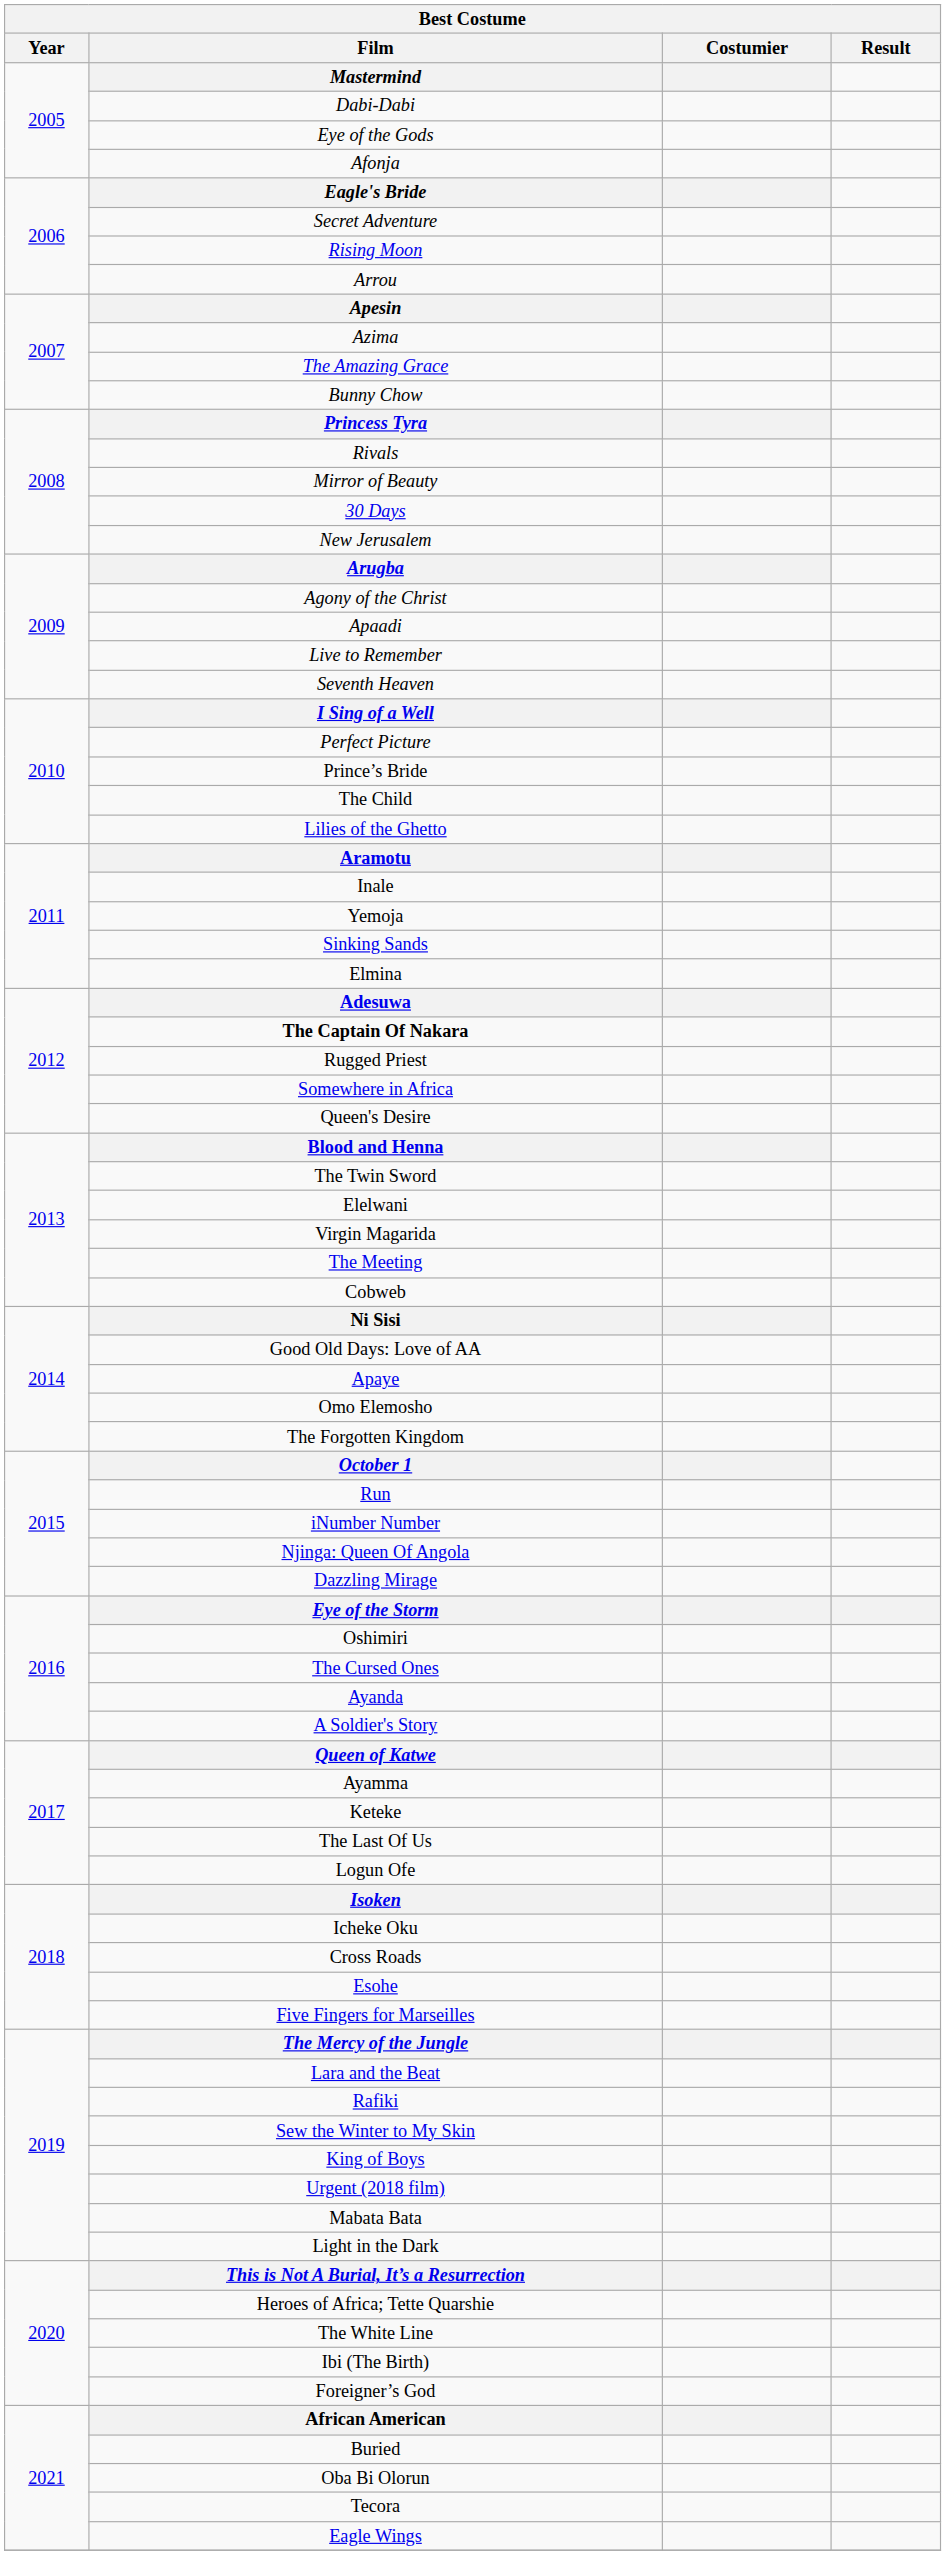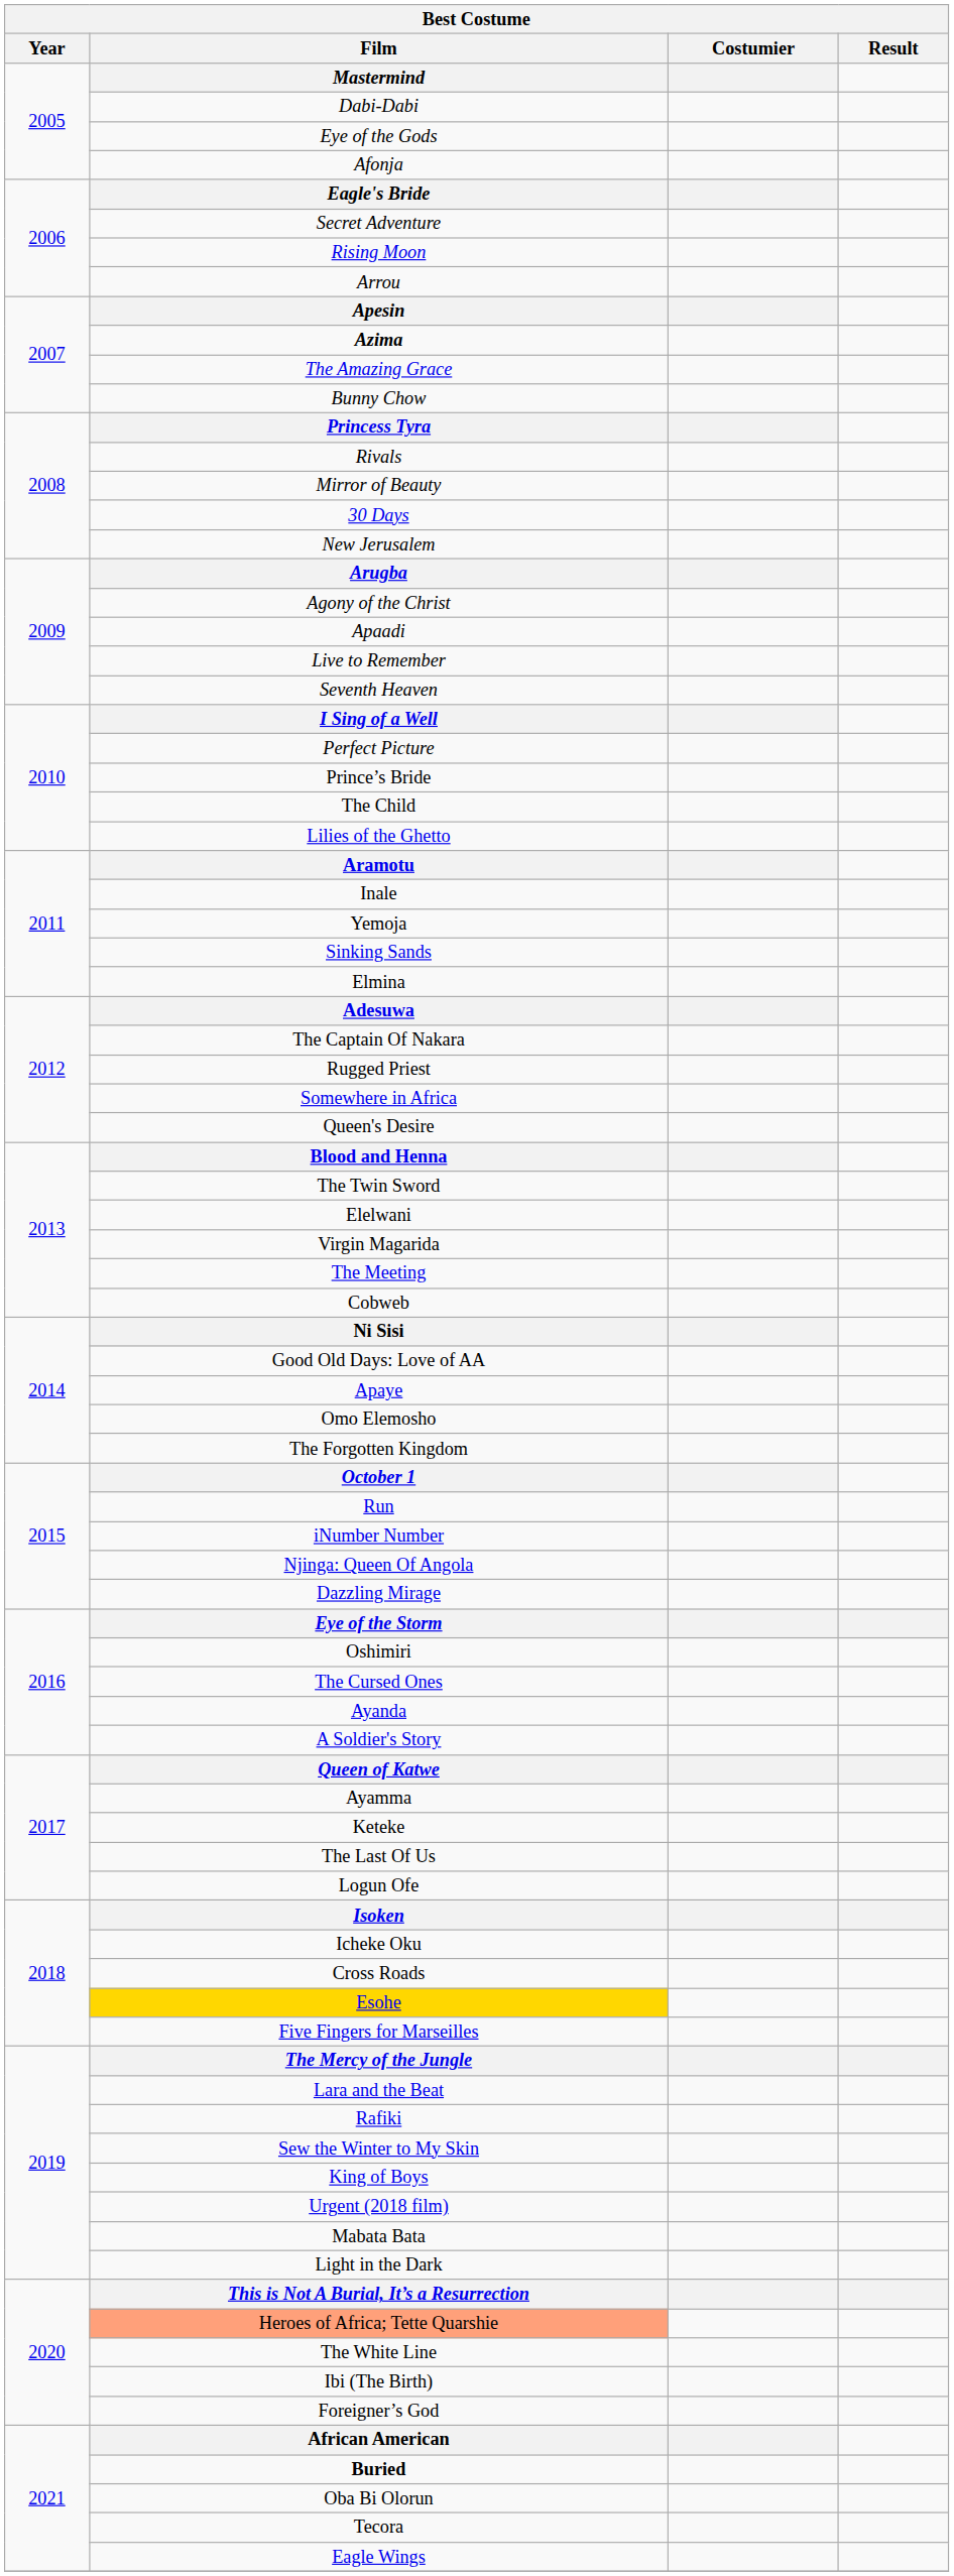Azima | Film: normal -> bold
The Captain Of Nakara | Film: bold -> normal
Esohe | Film: no background -> gold background
Heroes of Africa; Tette Quarshie | Film: no background -> lightsalmon background
Buried | Film: normal -> bold
